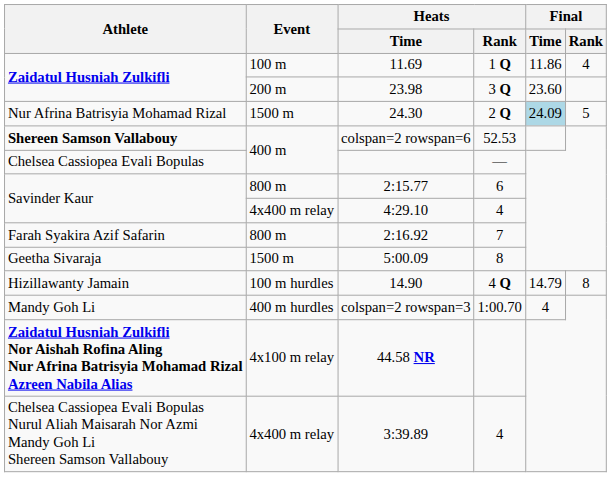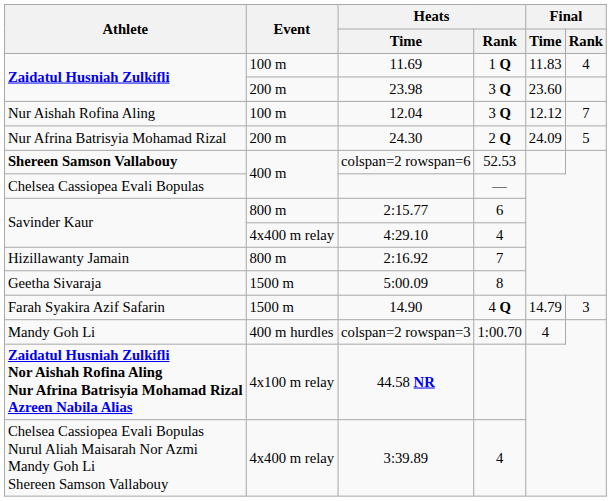11.69 | Final / Time: 11.86 -> 11.83
+ row: Nur Aishah Rofina Aling | 100 m | 12.04 | 3 Q | 12.12 | 7
24.30 | Event: 1500 m -> 200 m
24.30 | Final / Time: lightblue background -> no background
2:16.92 | Athlete: Farah Syakira Azif Safarin -> Hizillawanty Jamain
14.90 | Athlete: Hizillawanty Jamain -> Farah Syakira Azif Safarin
14.90 | Event: 100 m hurdles -> 1500 m
14.90 | Final / Rank: 8 -> 3
